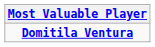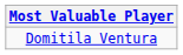row 2 | column 1: bold -> normal
